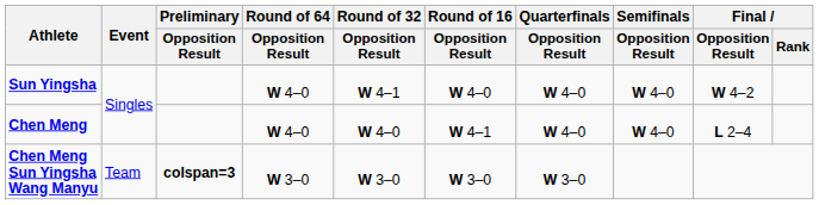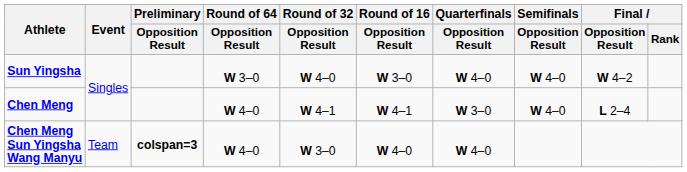Sun Yingsha | Round of 64 / Opposition Result: W 4–0 -> W 3–0
Sun Yingsha | Round of 32 / Opposition Result: W 4–1 -> W 4–0
Sun Yingsha | Round of 16 / Opposition Result: W 4–0 -> W 3–0
Chen Meng | Round of 32 / Opposition Result: W 4–0 -> W 4–1
Chen Meng | Quarterfinals / Opposition Result: W 4–0 -> W 3–0
Chen Meng Sun Yingsha Wang Manyu | Round of 64 / Opposition Result: W 3–0 -> W 4–0
Chen Meng Sun Yingsha Wang Manyu | Round of 16 / Opposition Result: W 3–0 -> W 4–0
Chen Meng Sun Yingsha Wang Manyu | Quarterfinals / Opposition Result: W 3–0 -> W 4–0
